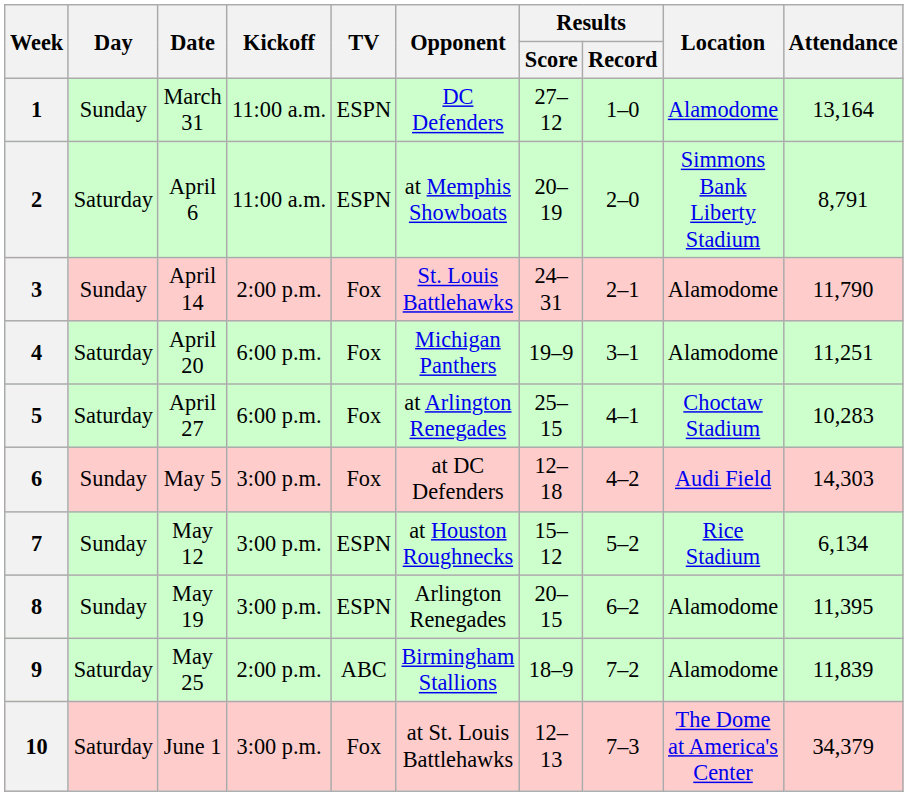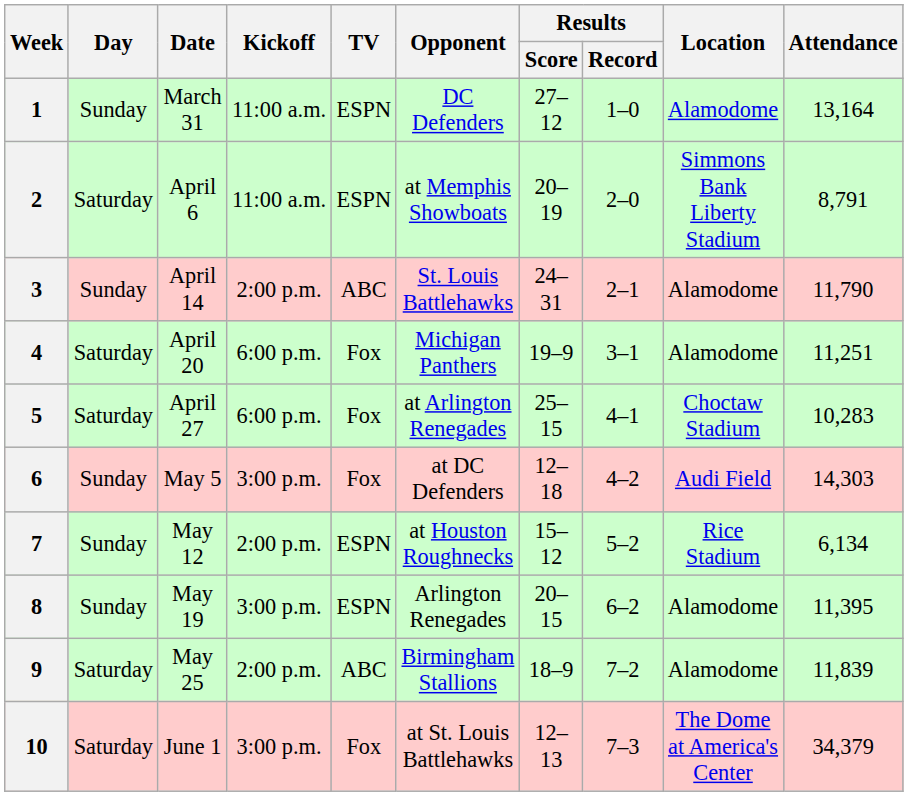3 | TV: Fox -> ABC
7 | Kickoff: 3:00 p.m. -> 2:00 p.m.
